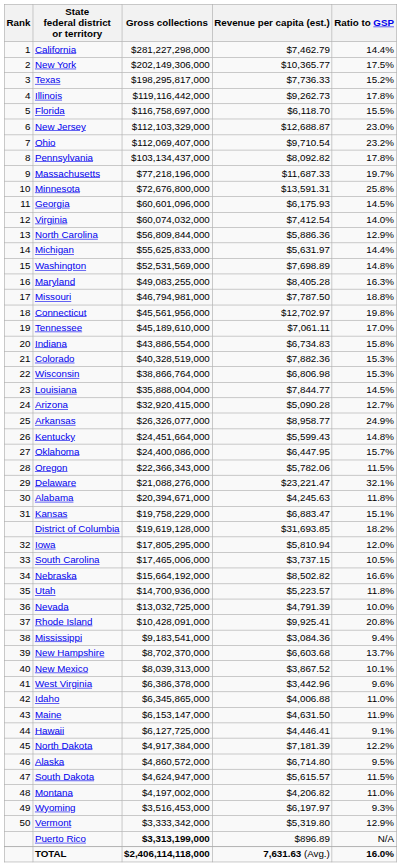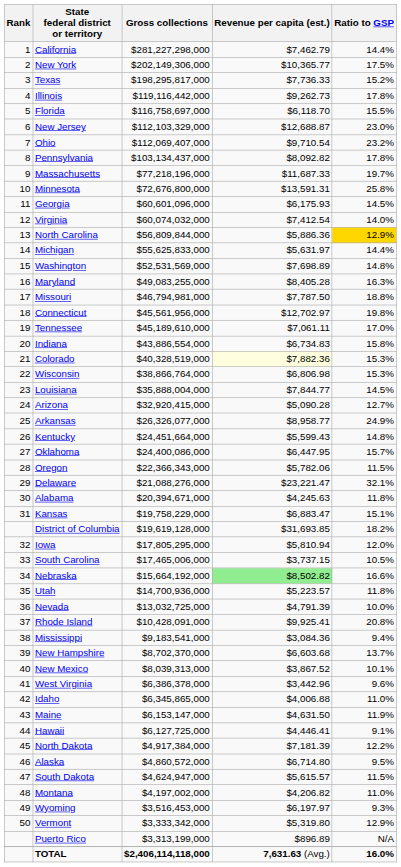North Carolina | Ratio to GSP: no background -> gold background
Colorado | Revenue per capita (est.): no background -> lightyellow background
Nebraska | Revenue per capita (est.): no background -> lightgreen background
Puerto Rico | Gross collections: bold -> normal
